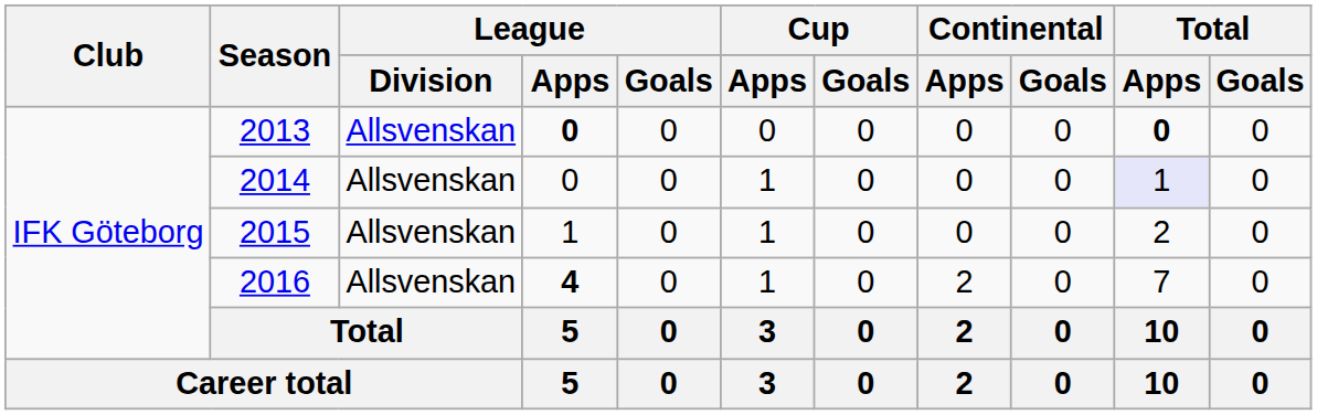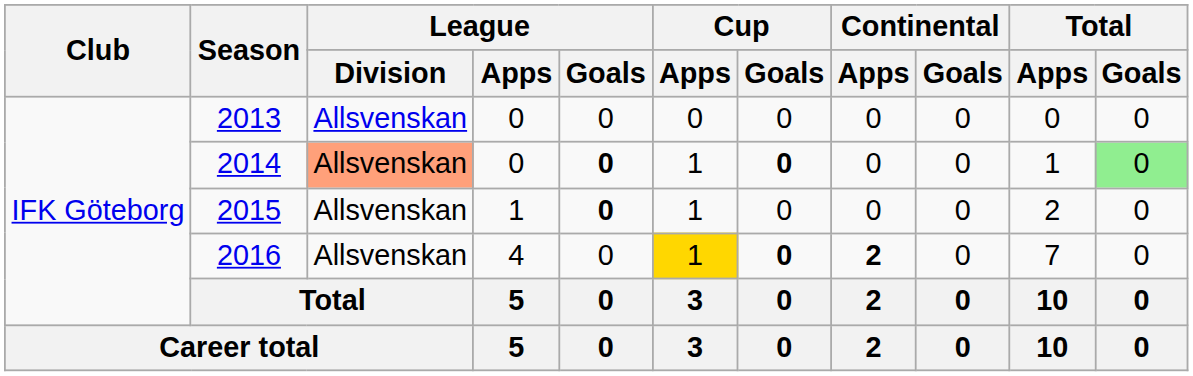2013 | League / Apps: bold -> normal
2013 | Total / Apps: bold -> normal
2014 | League / Division: no background -> lightsalmon background
2014 | League / Goals: normal -> bold
2014 | Cup / Goals: normal -> bold
2014 | Total / Apps: lavender background -> no background
2014 | Total / Goals: no background -> lightgreen background
2015 | League / Goals: normal -> bold
2016 | League / Apps: bold -> normal
2016 | Cup / Apps: no background -> gold background
2016 | Cup / Goals: normal -> bold
2016 | Continental / Apps: normal -> bold
